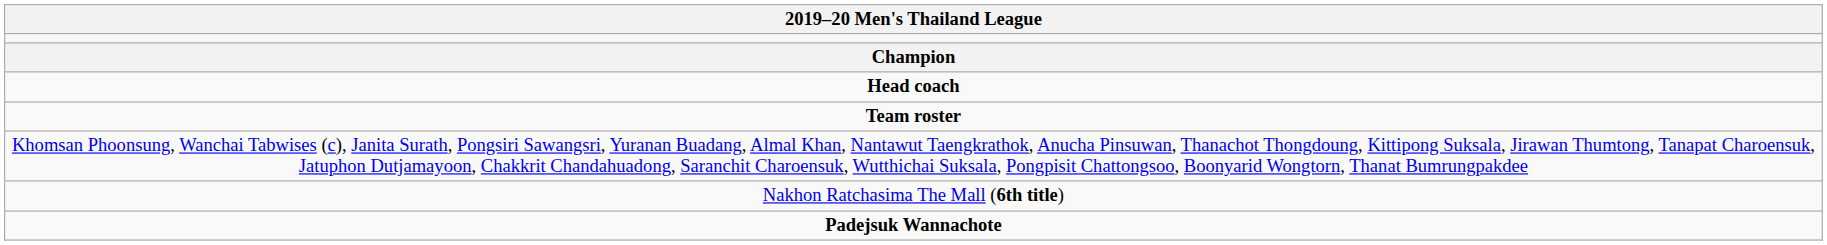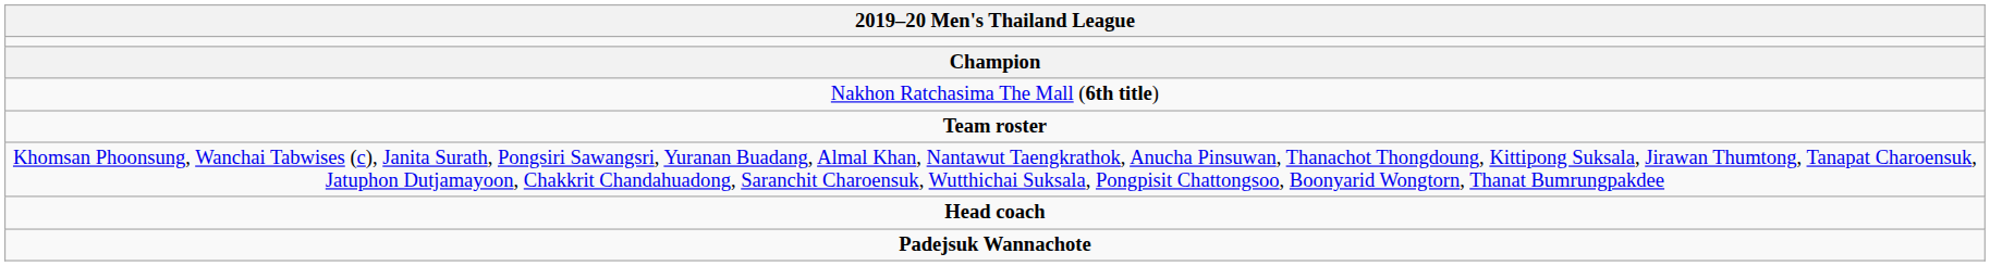row 4 | column 1: Head coach -> Nakhon Ratchasima The Mall (6th title)
row 7 | column 1: Nakhon Ratchasima The Mall (6th title) -> Head coach
